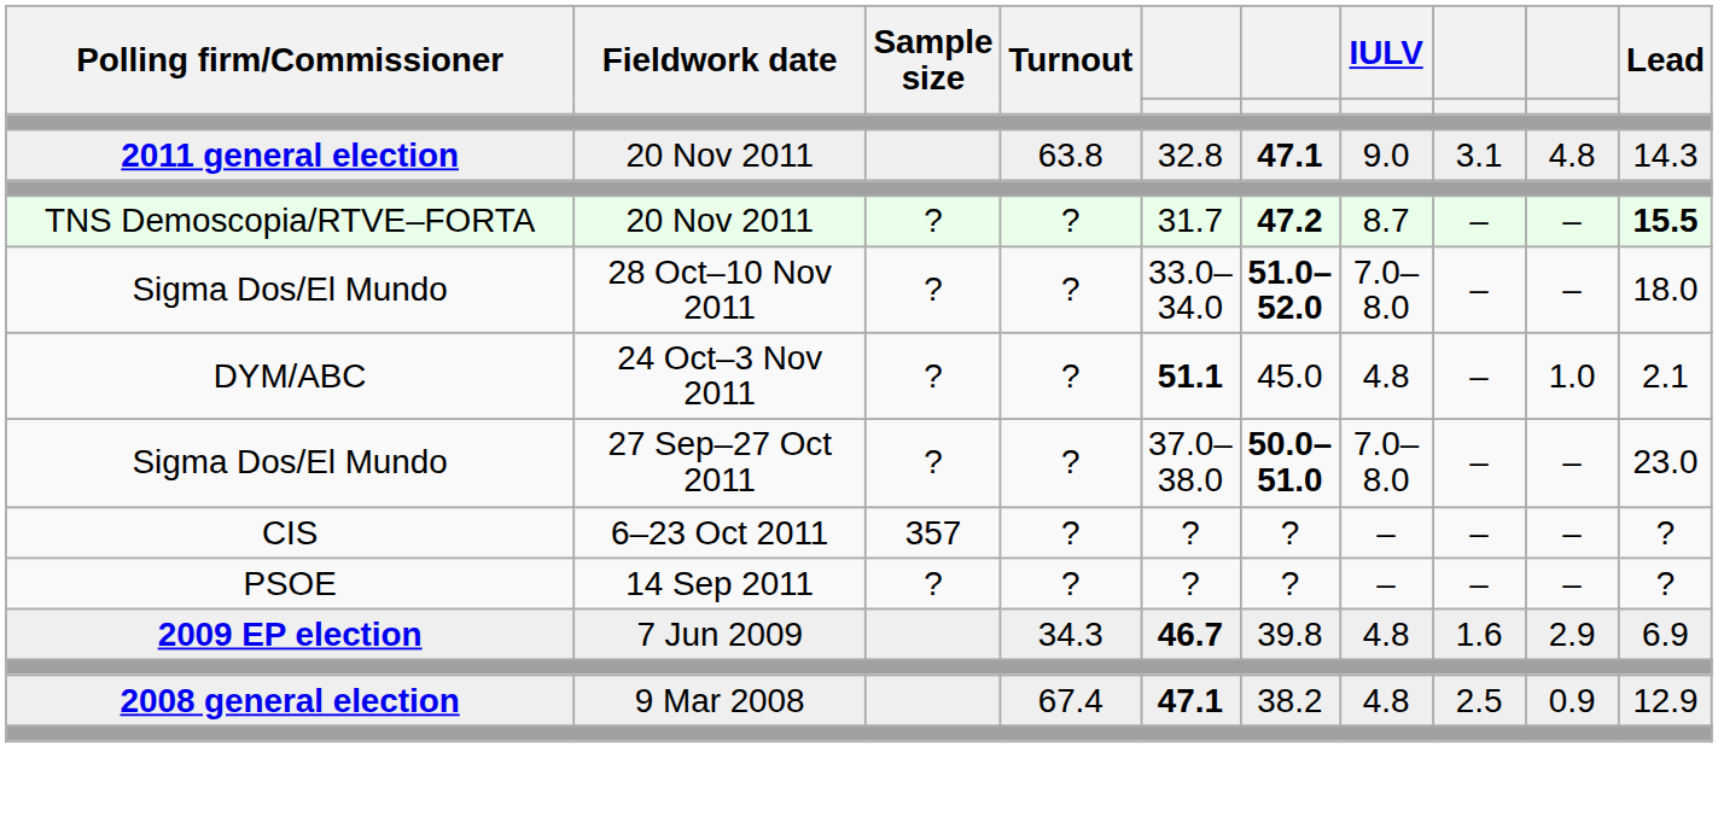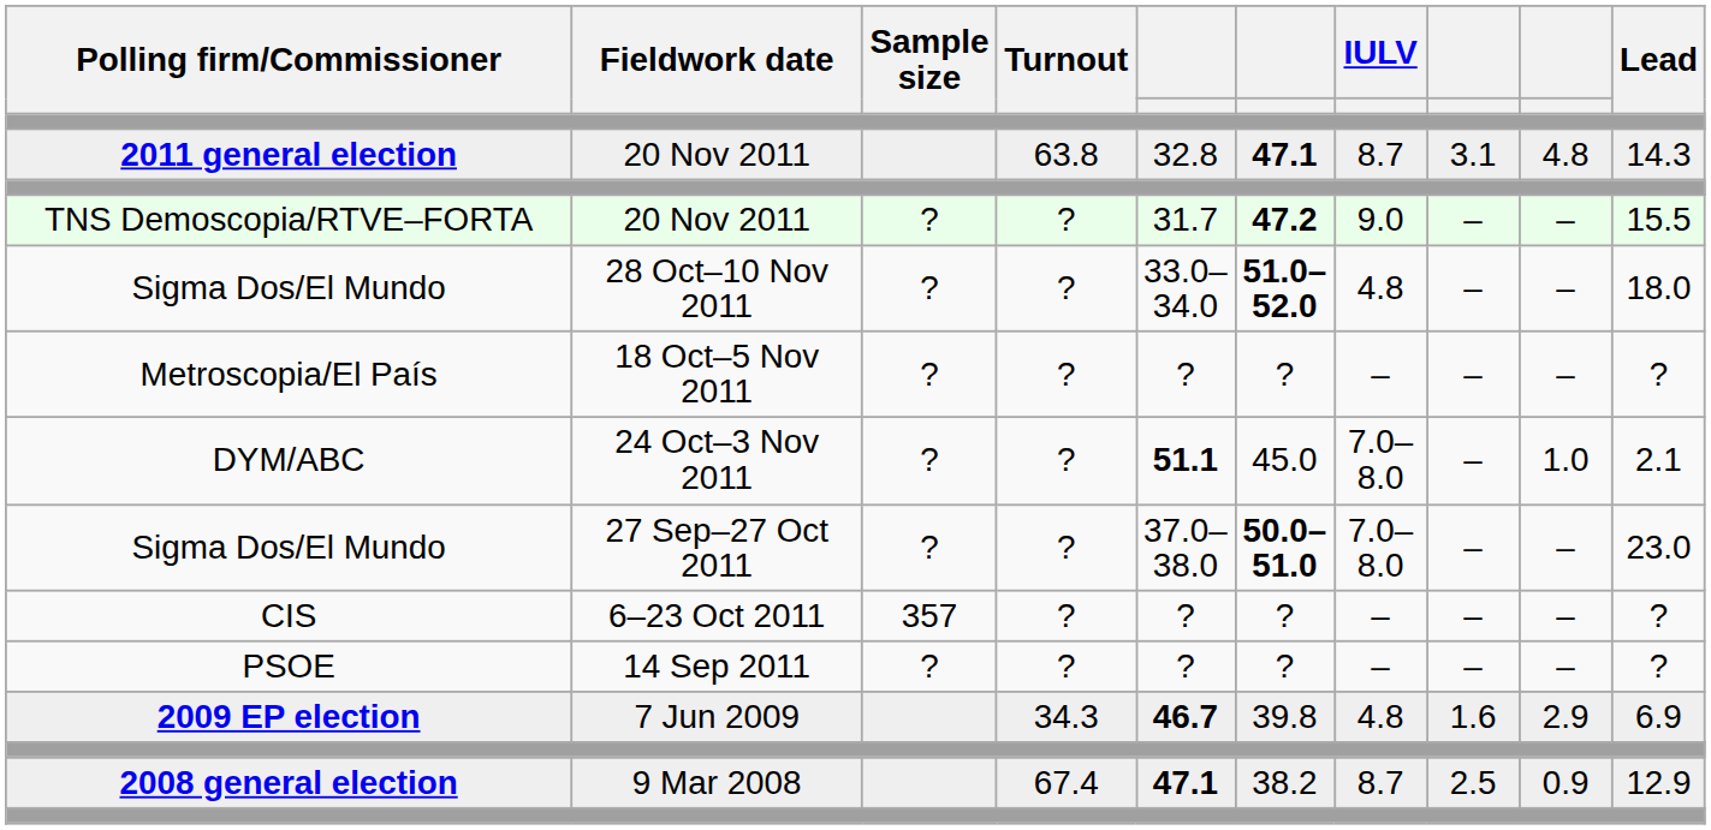2011 general election | IULV: 9.0 -> 8.7
TNS Demoscopia/RTVE–FORTA | IULV: 8.7 -> 9.0
TNS Demoscopia/RTVE–FORTA | Lead: bold -> normal
Sigma Dos/El Mundo / 28 Oct–10 Nov 2011 | IULV: 7.0– 8.0 -> 4.8
+ row: Metroscopia/El País | 18 Oct–5 Nov 2011 | ? | ? | ? | ? | – | – | – | ?
DYM/ABC | IULV: 4.8 -> 7.0– 8.0
2008 general election | IULV: 4.8 -> 8.7
